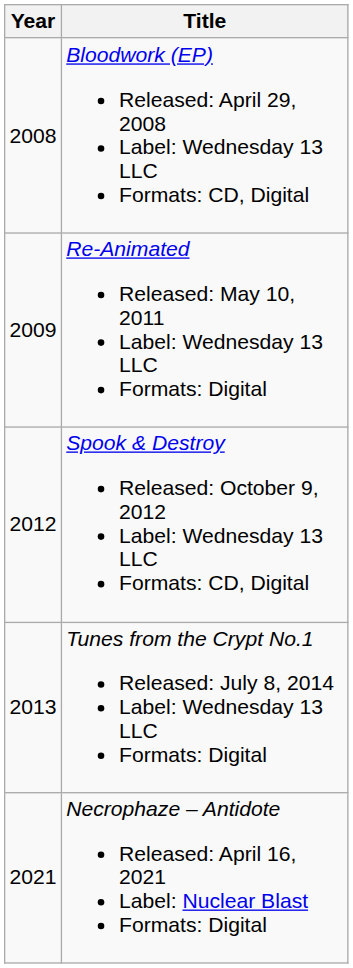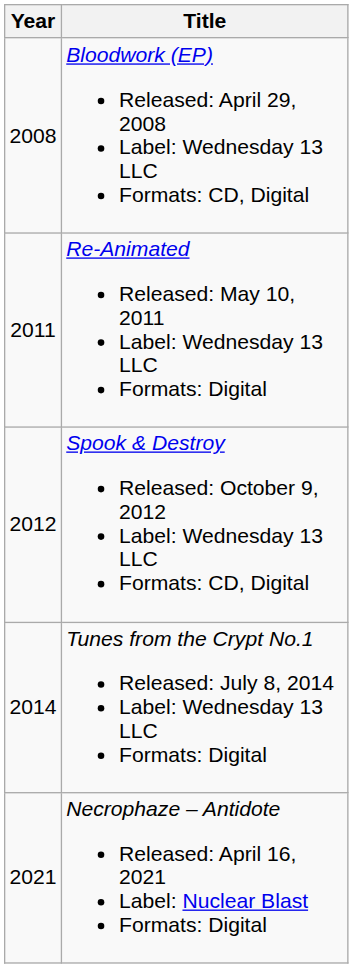row 3 | Year: 2009 -> 2011
row 5 | Year: 2013 -> 2014
